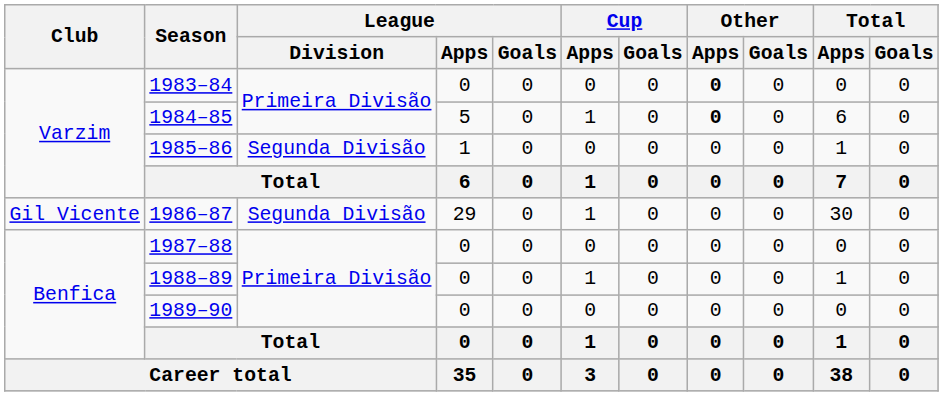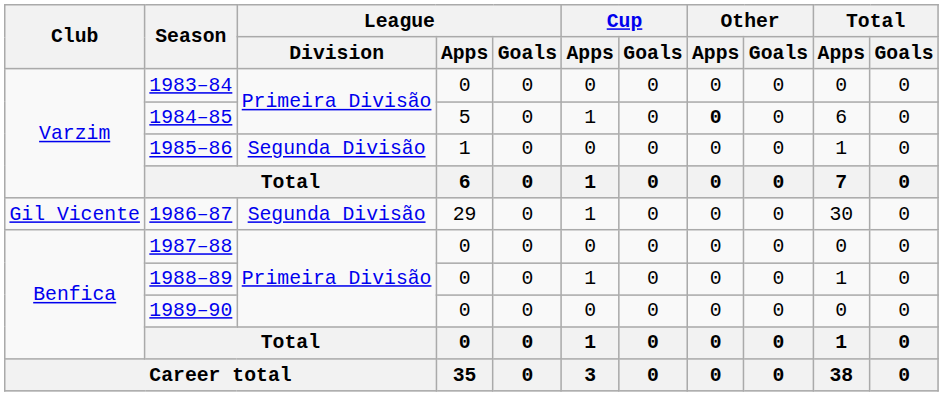1983–84 | Other / Apps: bold -> normal
